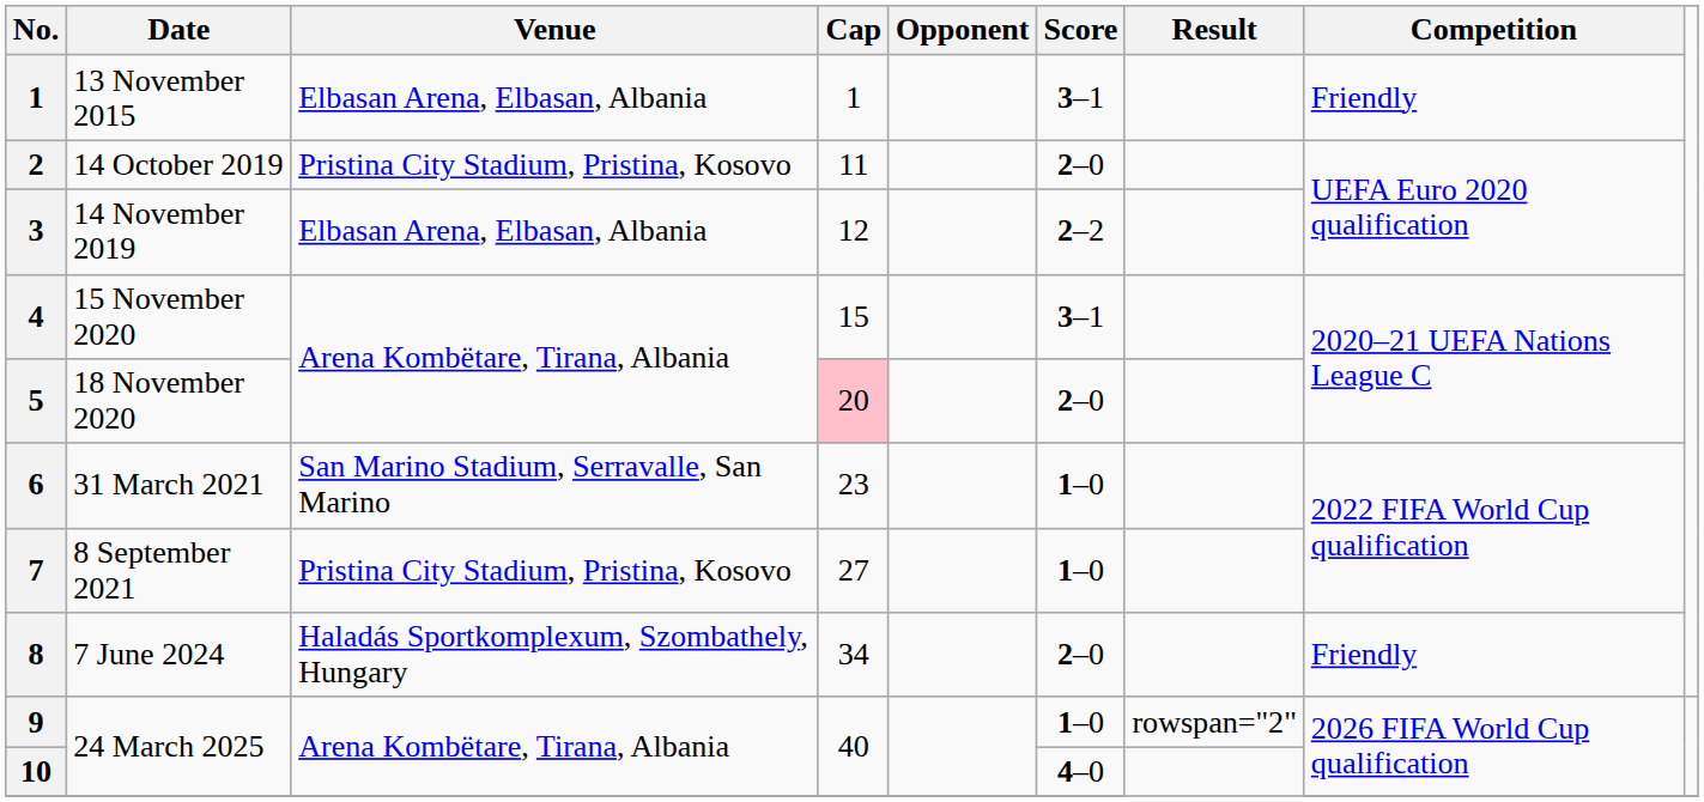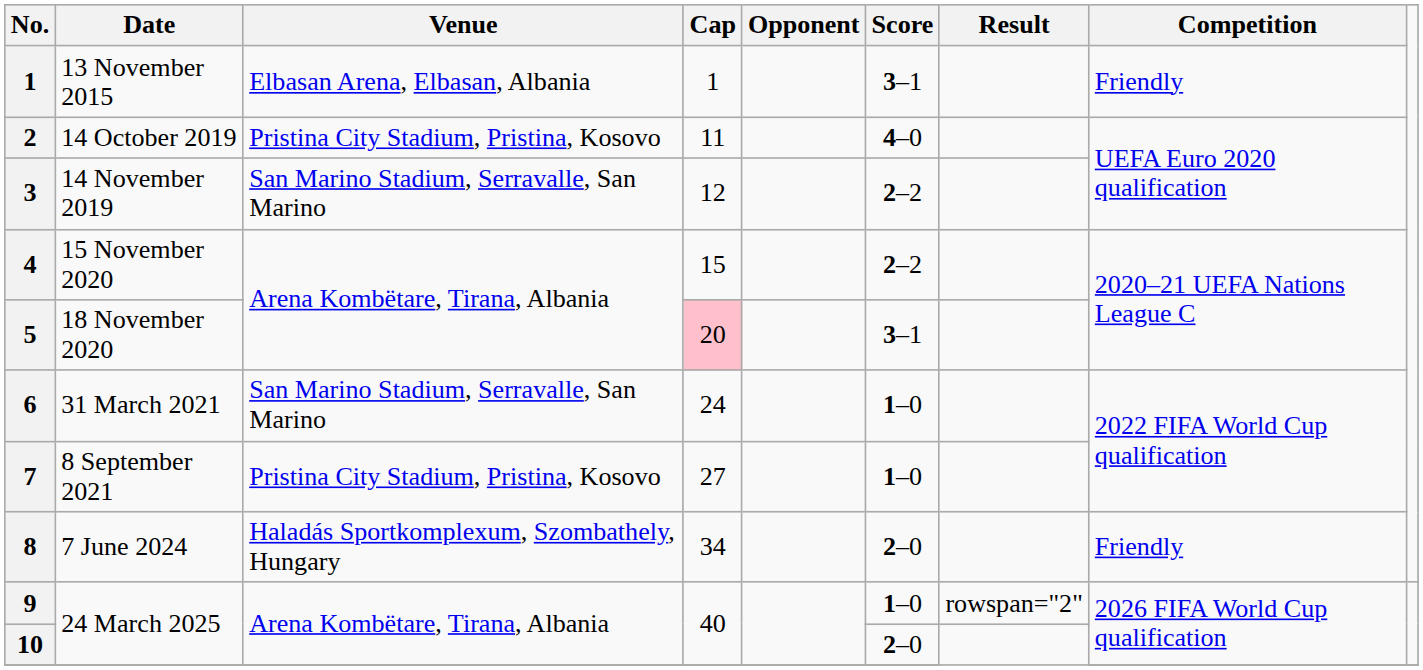14 October 2019 | Score: 2–0 -> 4–0
14 November 2019 | Venue: Elbasan Arena, Elbasan, Albania -> San Marino Stadium, Serravalle, San Marino
15 November 2020 | Score: 3–1 -> 2–2
18 November 2020 | Score: 2–0 -> 3–1
31 March 2021 | Cap: 23 -> 24
10 / 24 March 2025 | Score: 4–0 -> 2–0
